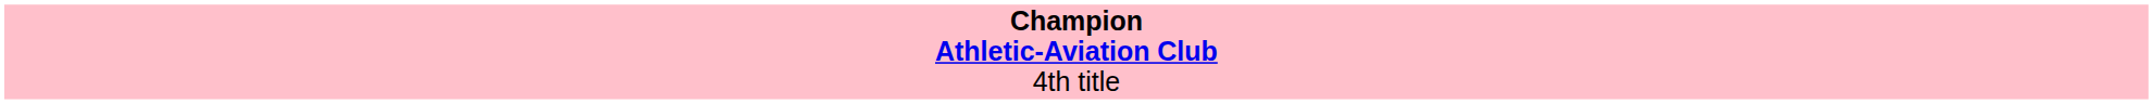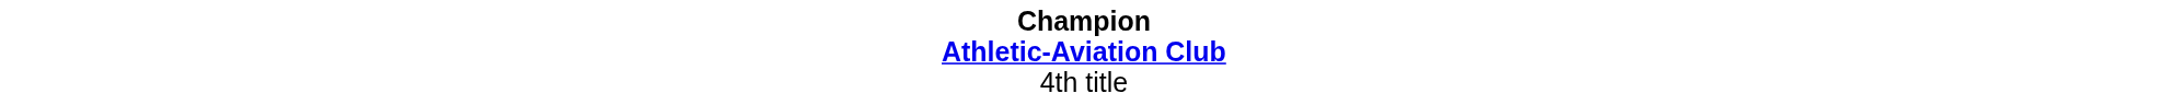row 1 | column 1: pink background -> no background
